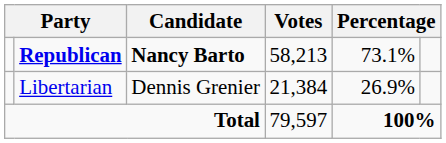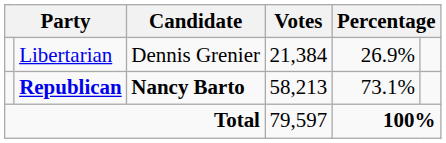rows swapped: Republican <-> Libertarian
